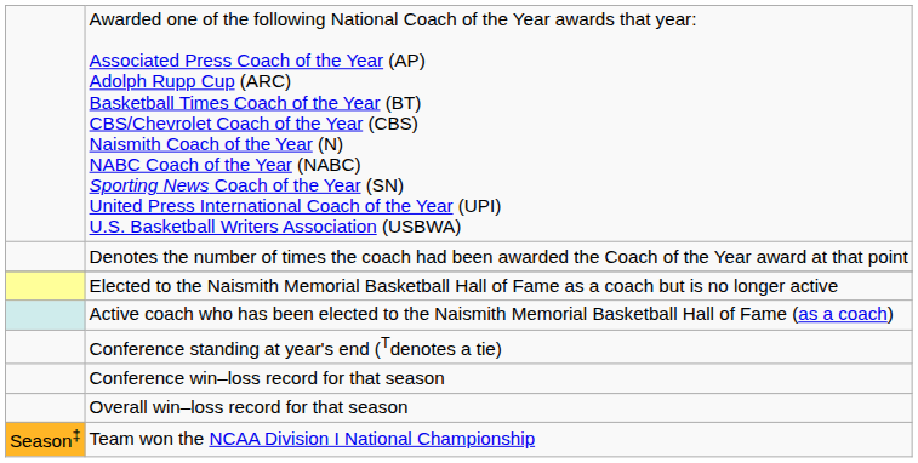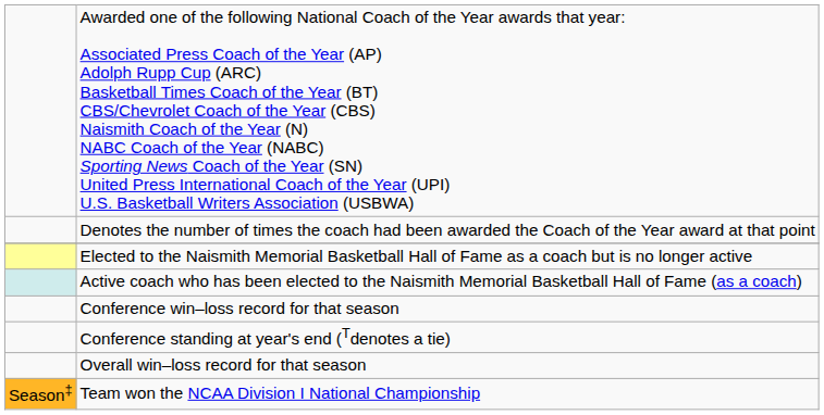rows swapped: Conference win–loss record for that season <-> Conference standing at year's end (Tdenotes a tie)
